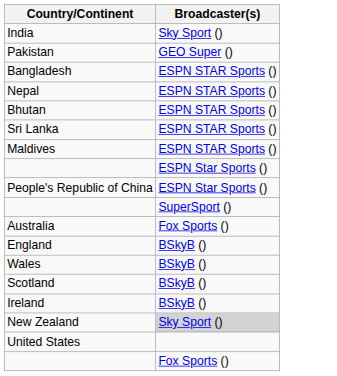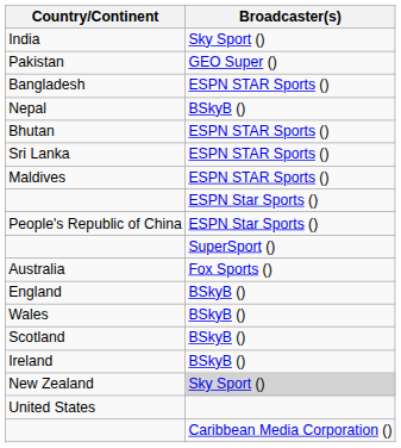row 5 | Broadcaster(s): ESPN STAR Sports () -> BSkyB ()
row 19 | Broadcaster(s): Fox Sports () -> Caribbean Media Corporation ()
